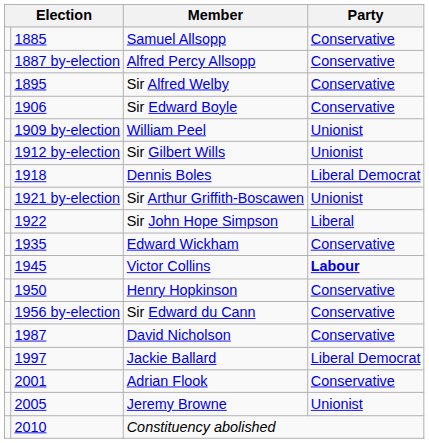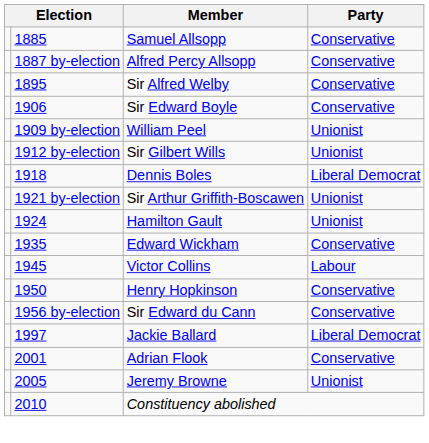- row: 1922 | Sir John Hope Simpson | Liberal
+ row: 1924 | Hamilton Gault | Unionist
Victor Collins | Party: bold -> normal
- row: 1987 | David Nicholson | Conservative
